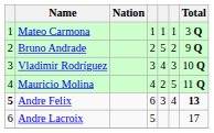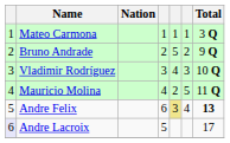Andre Felix | column 1: bold -> normal
Andre Felix | column 5: no background -> khaki background
Andre Lacroix | column 1: no background -> lavender background
